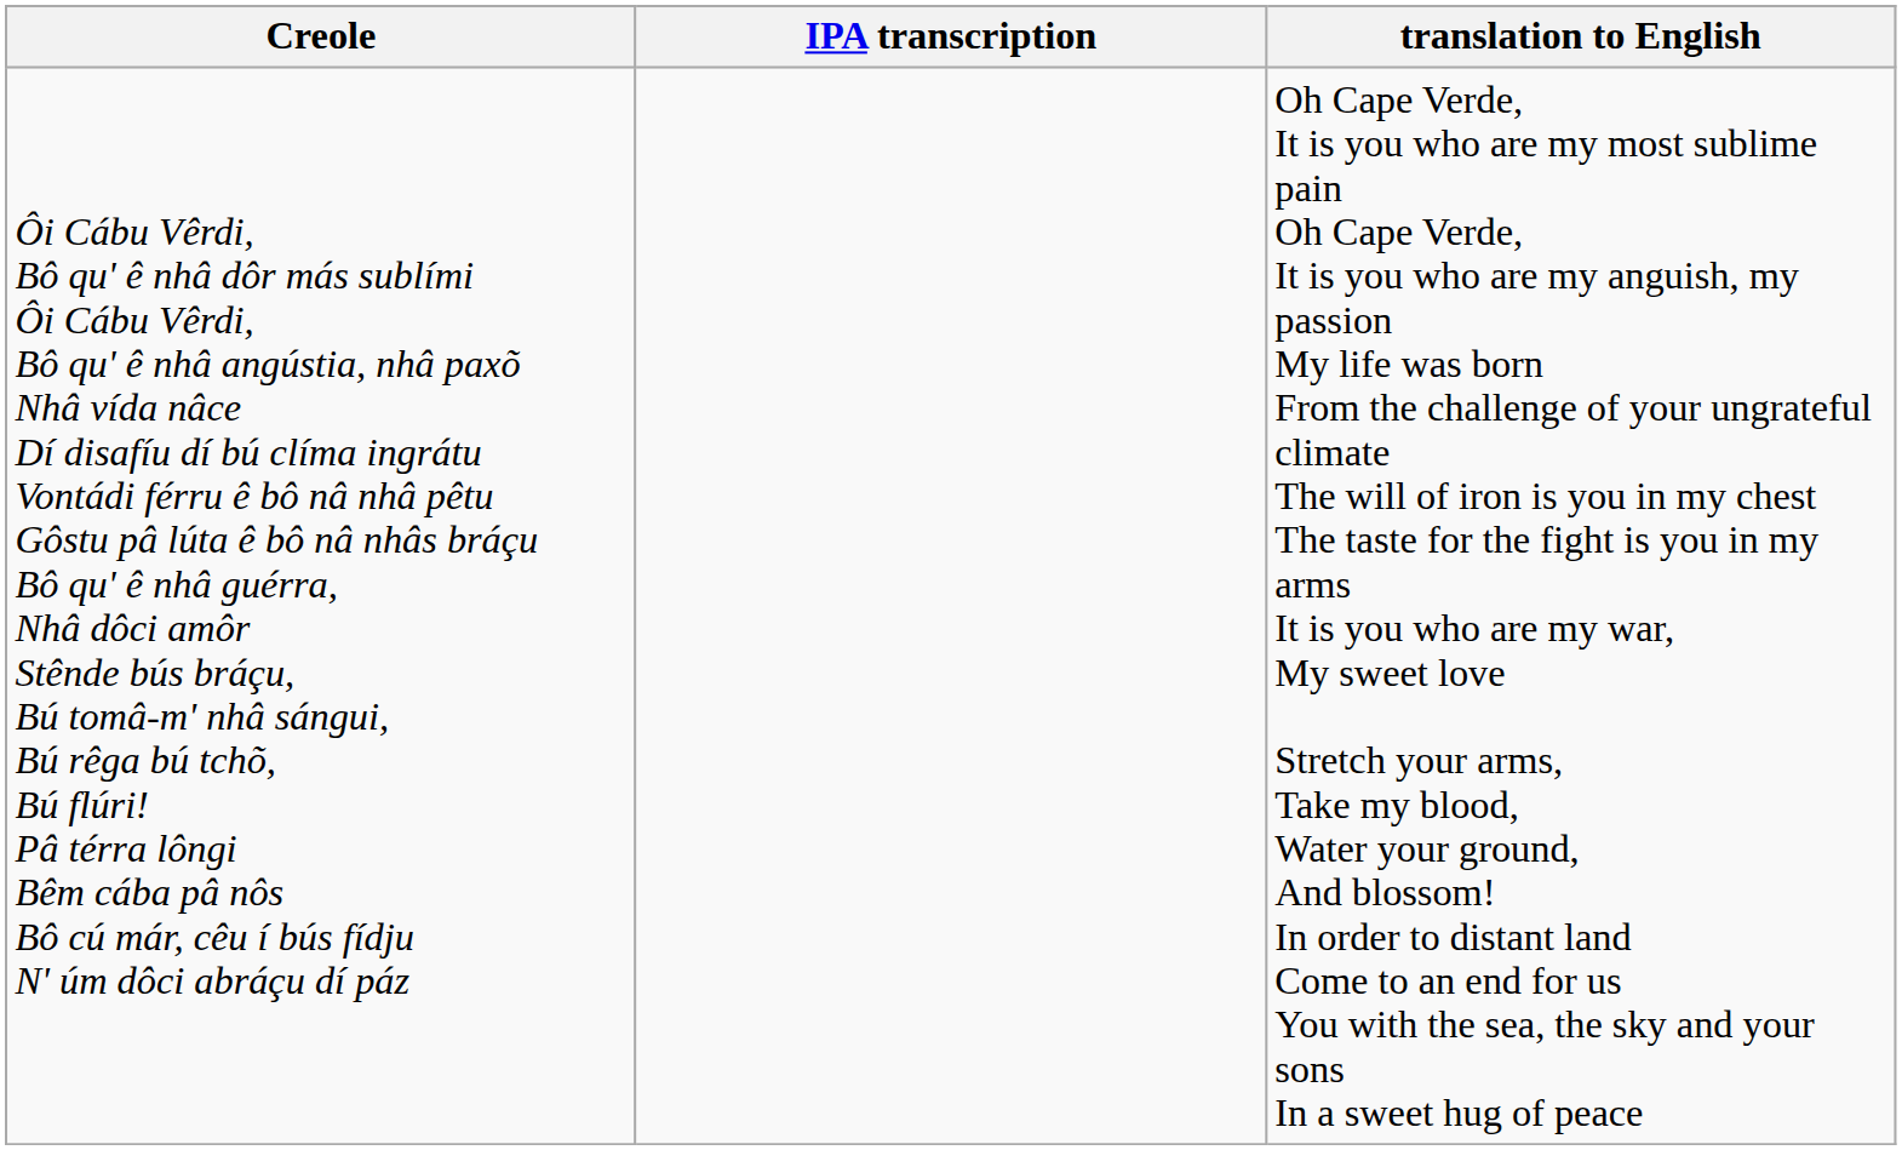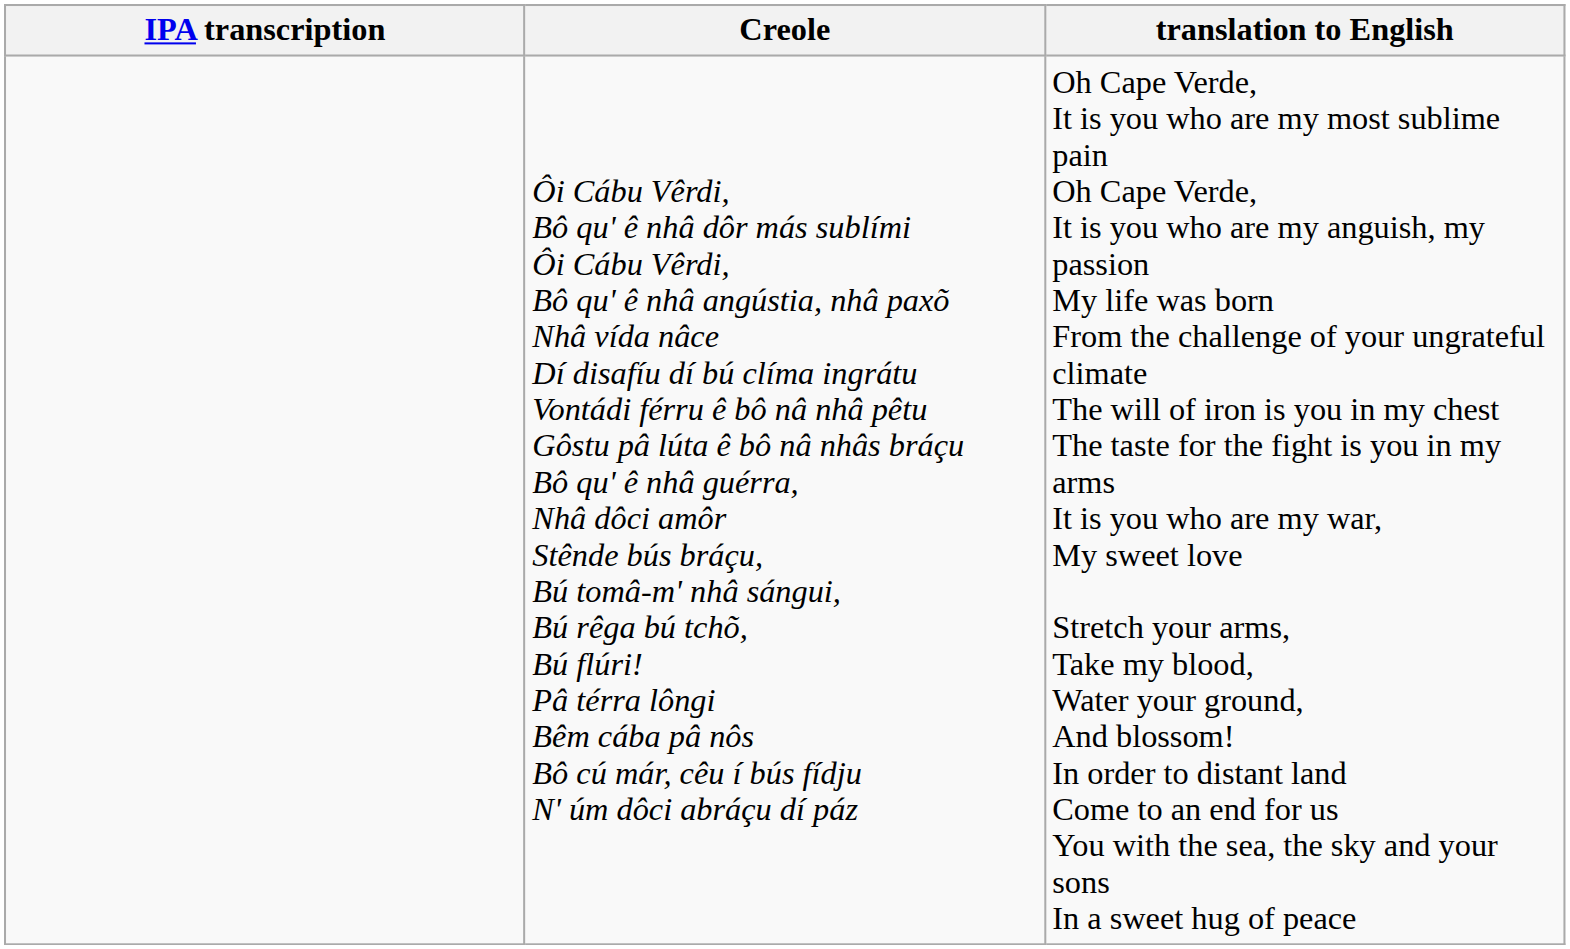columns swapped: Creole <-> IPA transcription
